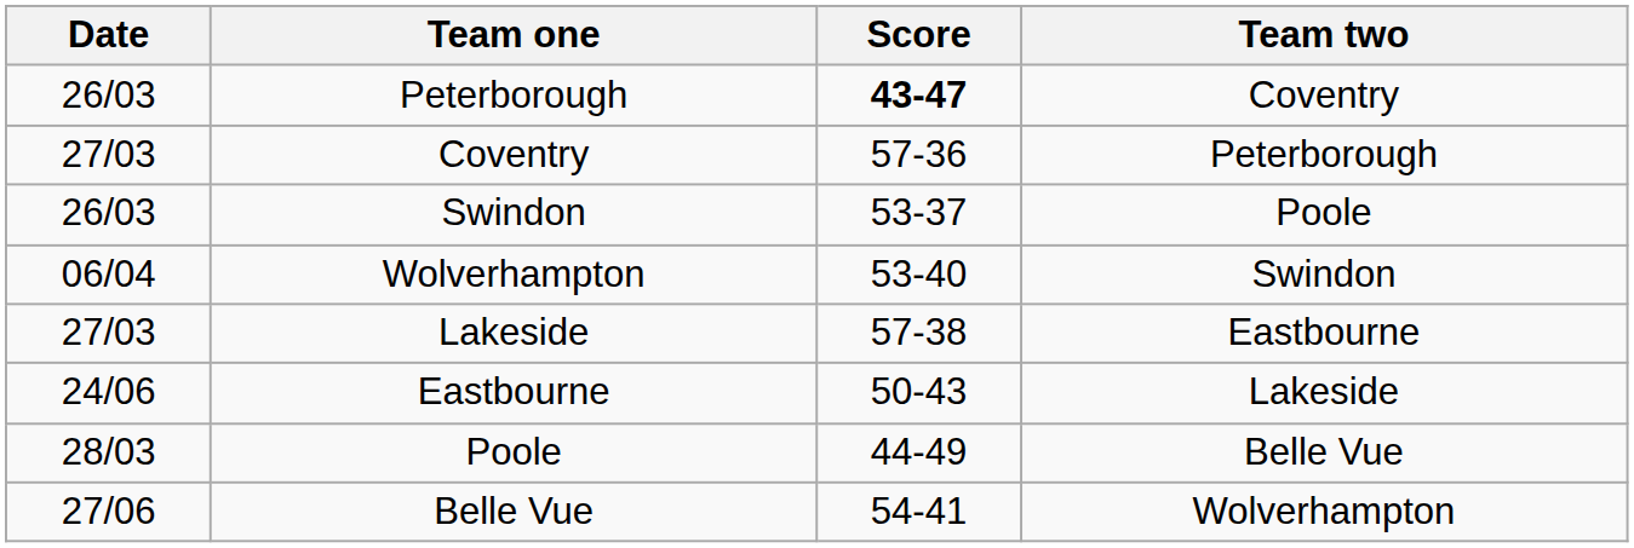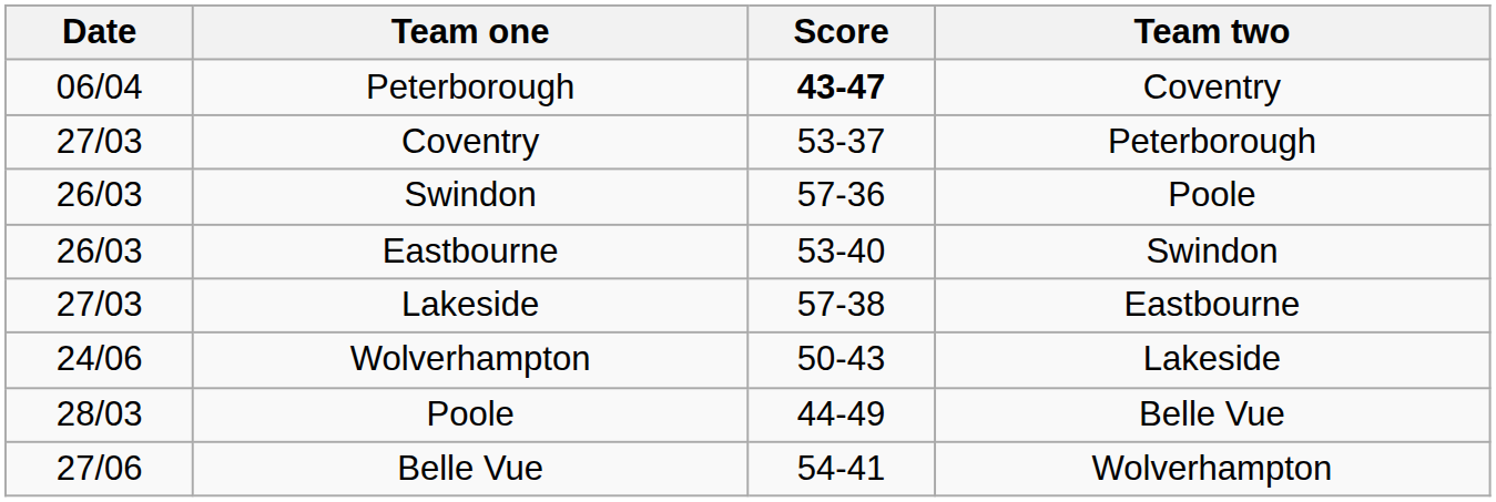row 2 | Date: 26/03 -> 06/04
row 3 | Score: 57-36 -> 53-37
row 4 | Score: 53-37 -> 57-36
row 5 | Date: 06/04 -> 26/03
row 5 | Team one: Wolverhampton -> Eastbourne
row 7 | Team one: Eastbourne -> Wolverhampton
